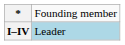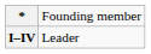I–IV | column 2: lightblue background -> no background
